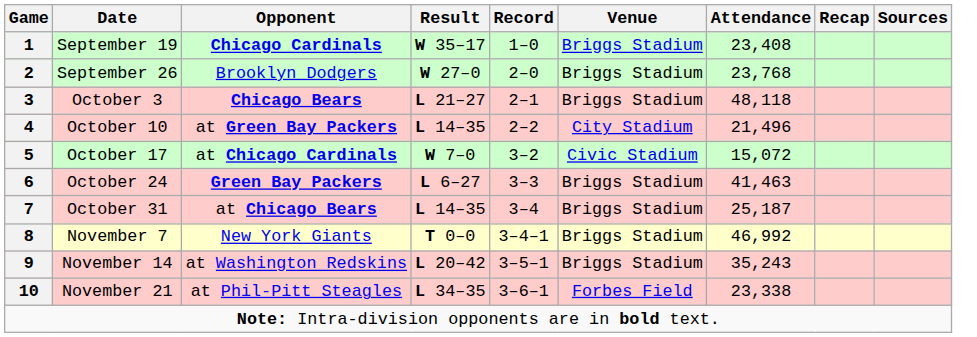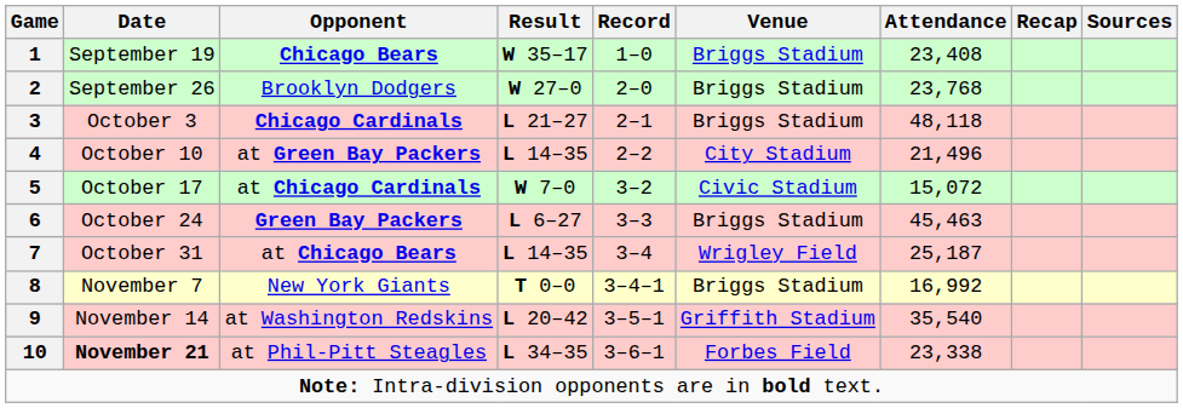1 | Opponent: Chicago Cardinals -> Chicago Bears
3 | Opponent: Chicago Bears -> Chicago Cardinals
6 | Attendance: 41,463 -> 45,463
7 | Venue: Briggs Stadium -> Wrigley Field
8 | Attendance: 46,992 -> 16,992
9 | Venue: Briggs Stadium -> Griffith Stadium
9 | Attendance: 35,243 -> 35,540
10 | Date: normal -> bold
